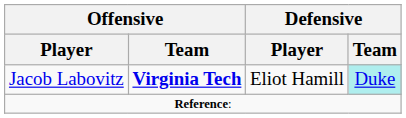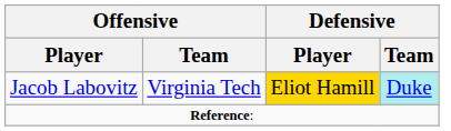Jacob Labovitz | Offensive / Team: bold -> normal
Jacob Labovitz | Defensive / Player: no background -> gold background
